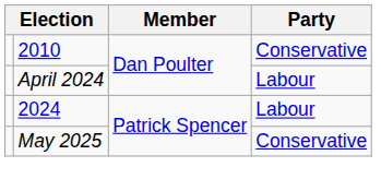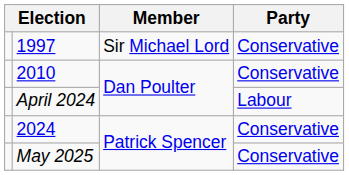+ row: 1997 | Sir Michael Lord | Conservative
2024 | Party: Labour -> Conservative
